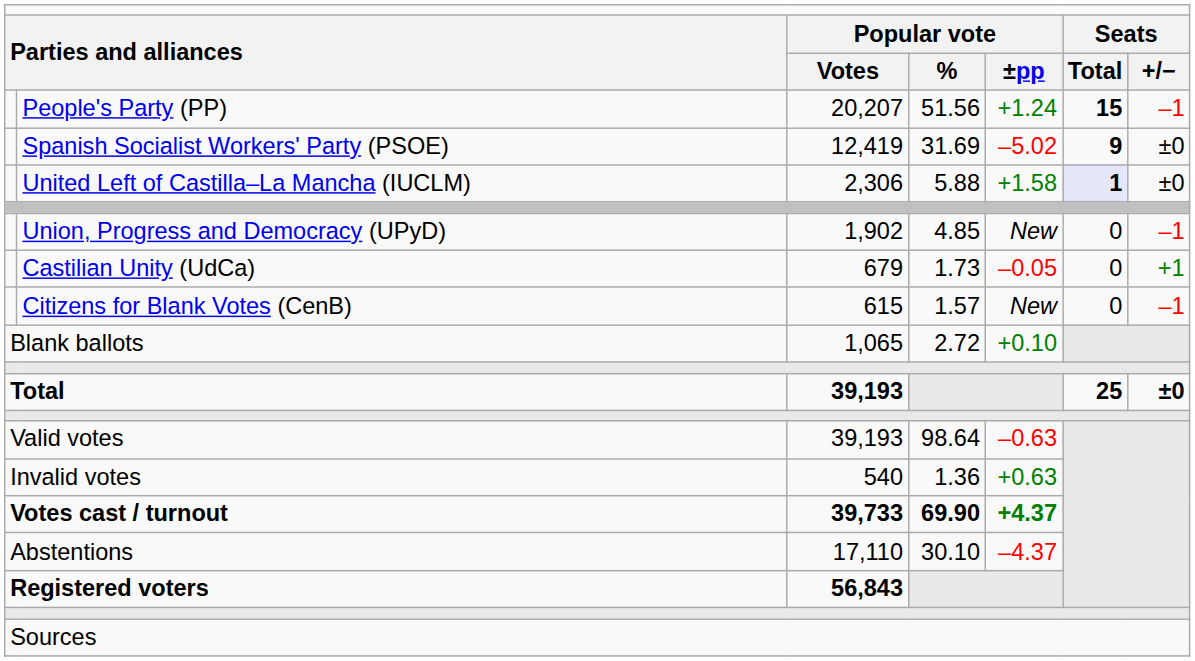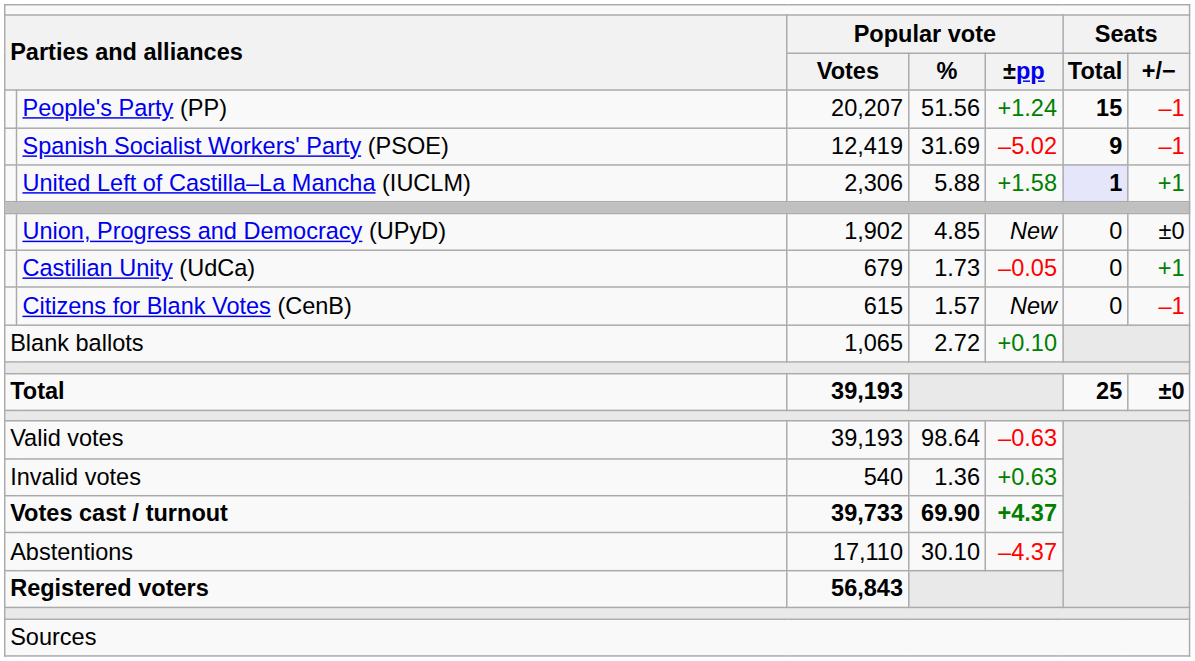Spanish Socialist Workers' Party (PSOE) | column 7: ±0 -> –1
United Left of Castilla–La Mancha (IUCLM) | column 7: ±0 -> +1
Union, Progress and Democracy (UPyD) | column 7: –1 -> ±0
